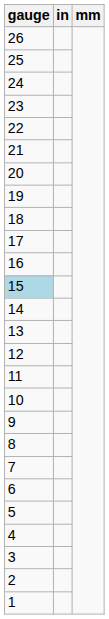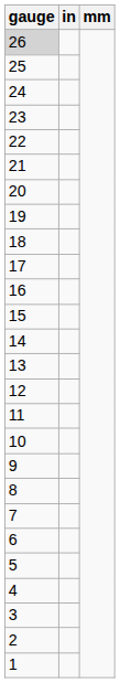26 | gauge: no background -> lightgrey background
15 | gauge: lightblue background -> no background
